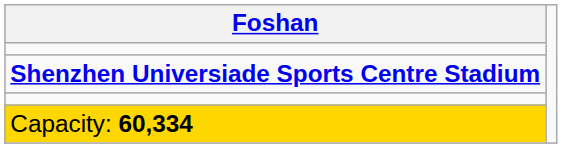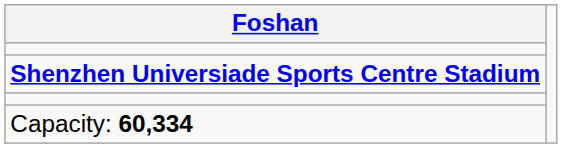row 5 | Foshan: gold background -> no background
